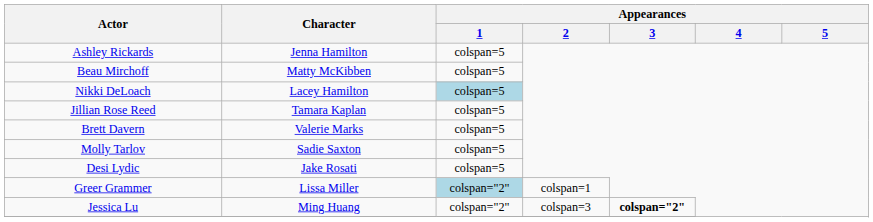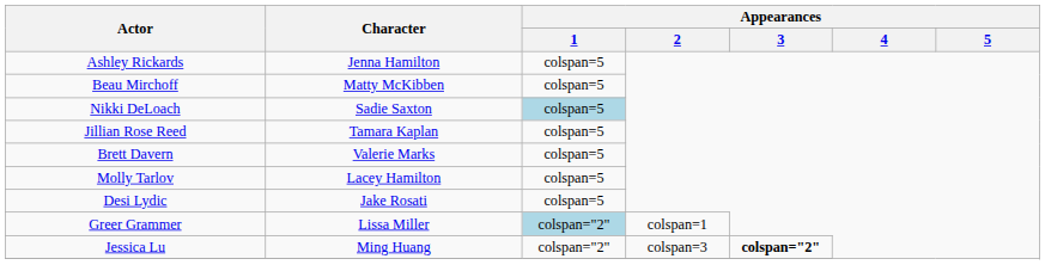Nikki DeLoach | Character: Lacey Hamilton -> Sadie Saxton
Molly Tarlov | Character: Sadie Saxton -> Lacey Hamilton
